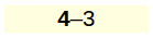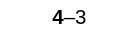row 1 | column 1: lightyellow background -> no background
